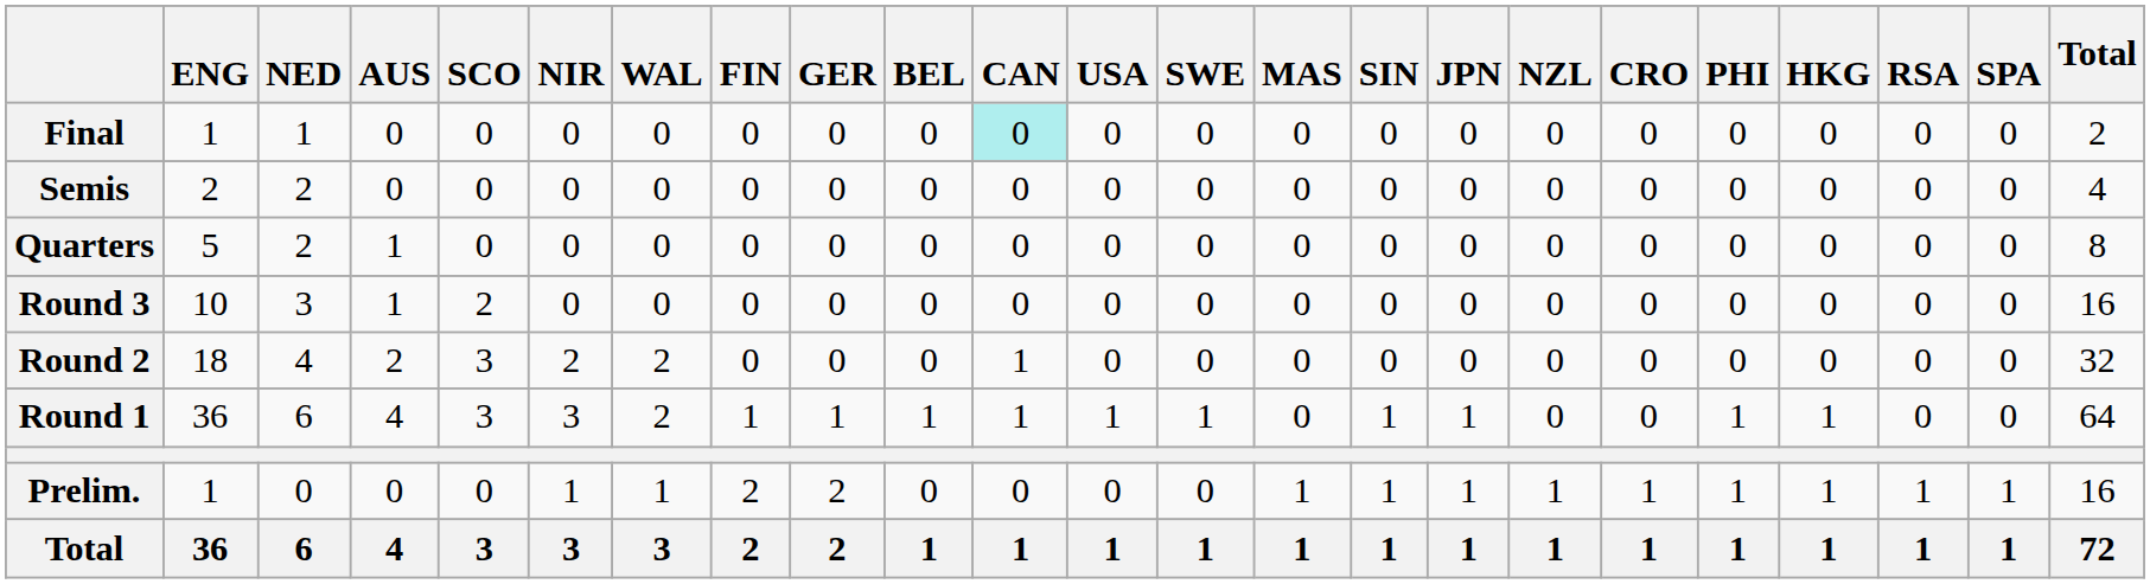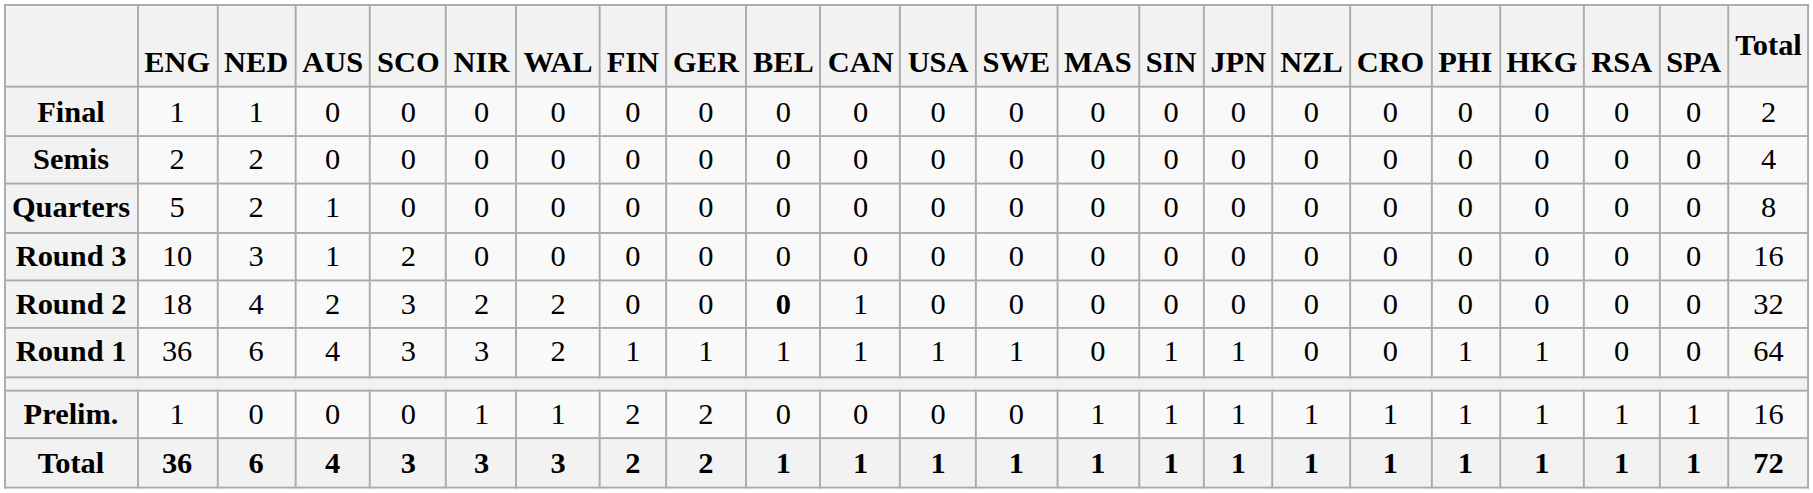Final | CAN: paleturquoise background -> no background
Round 2 | BEL: normal -> bold
